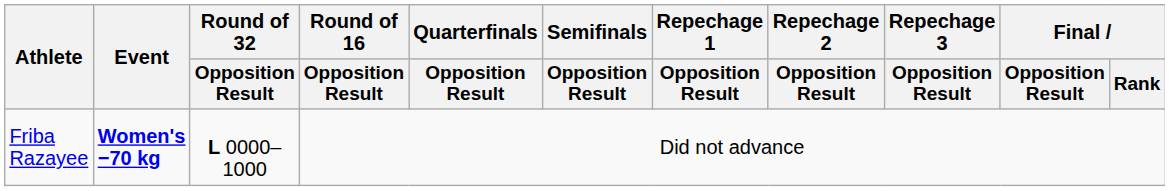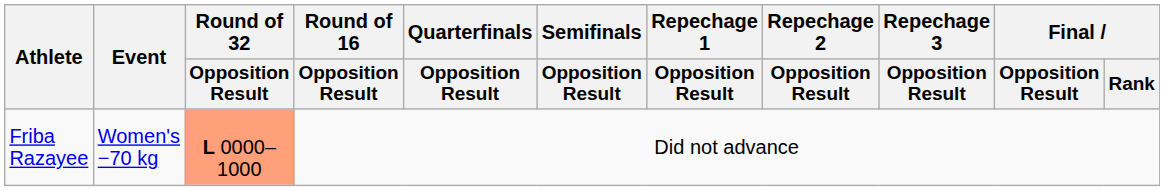Friba Razayee | Event: bold -> normal
Friba Razayee | Round of 32 / Opposition Result: no background -> lightsalmon background
